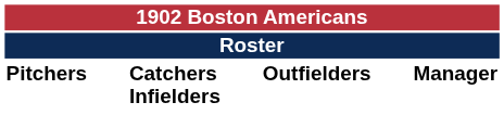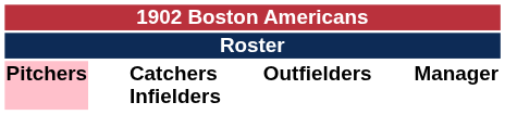Pitchers | column 1: no background -> pink background
